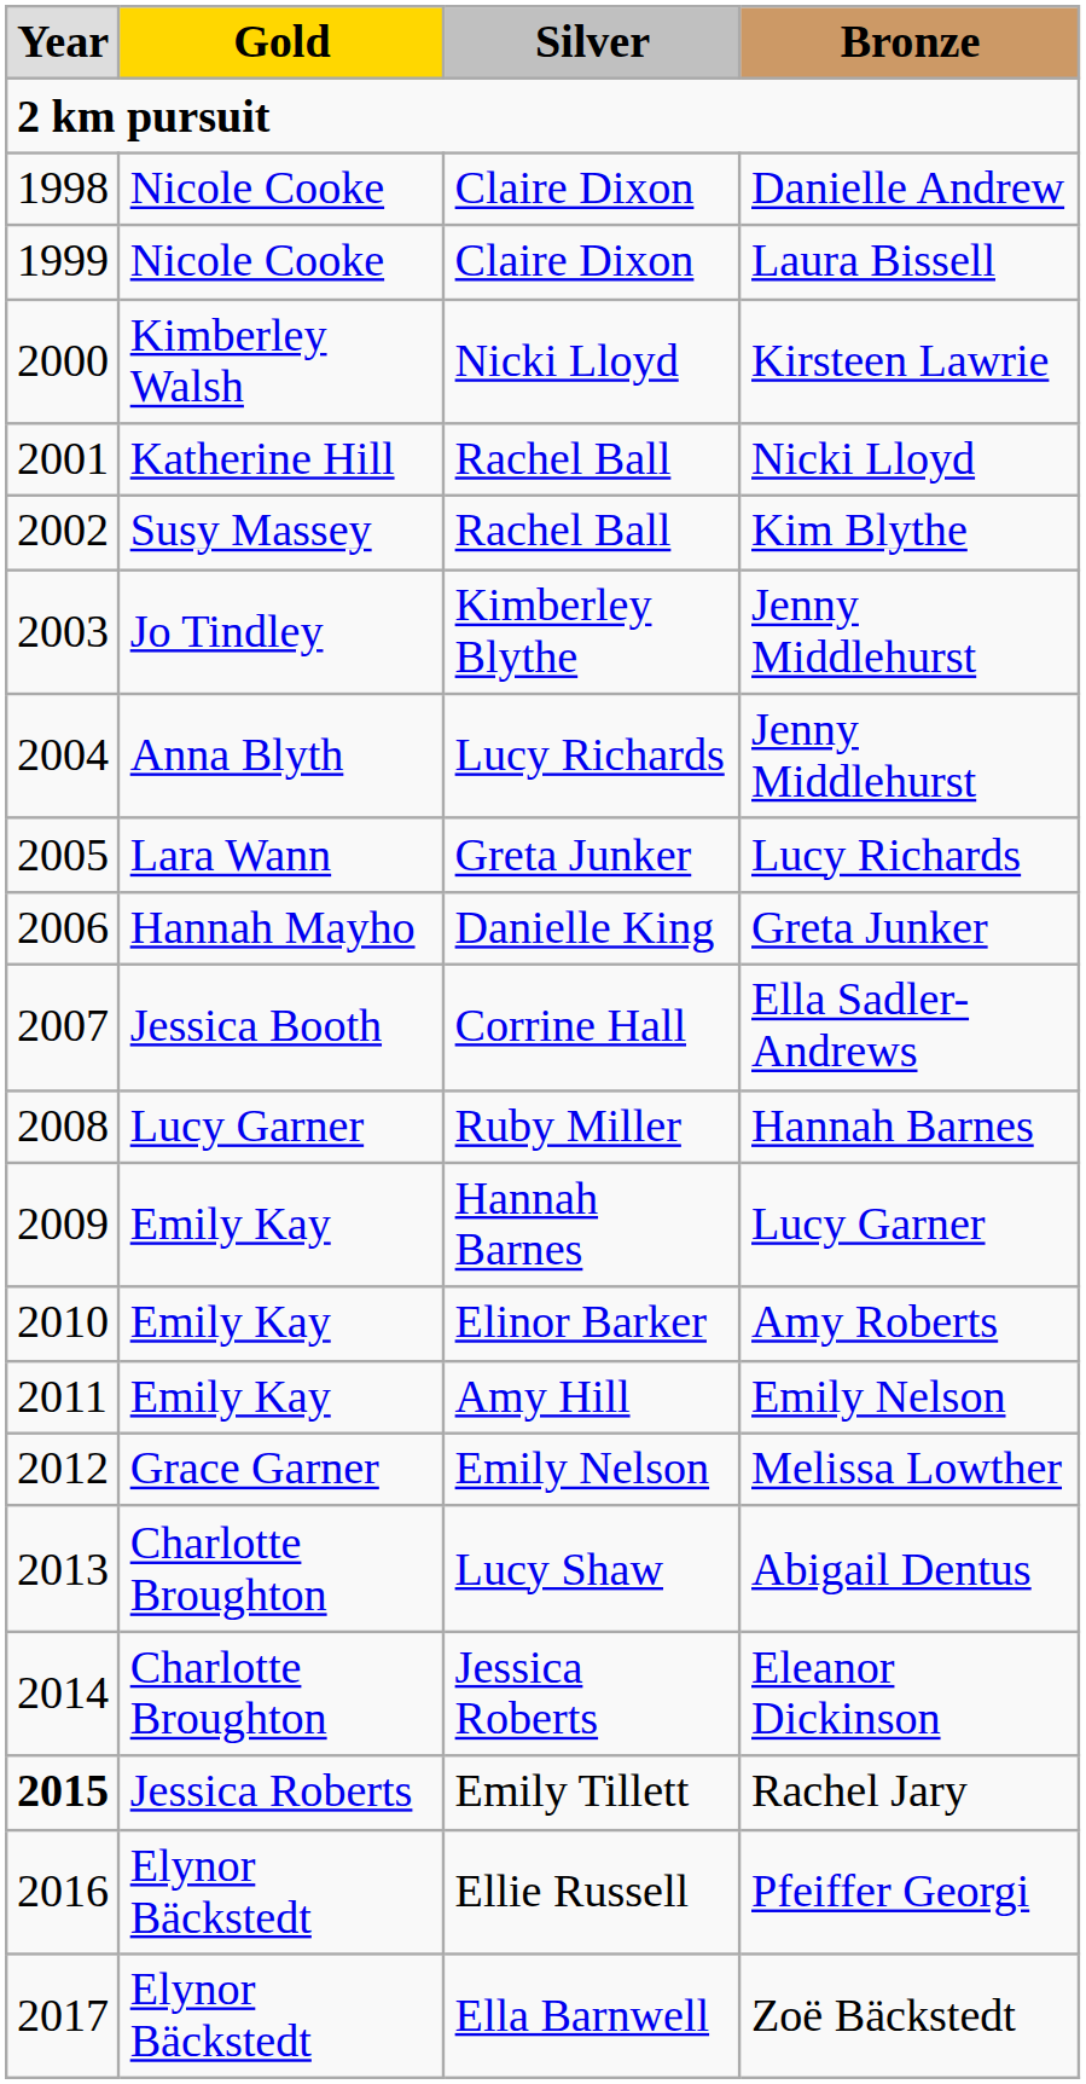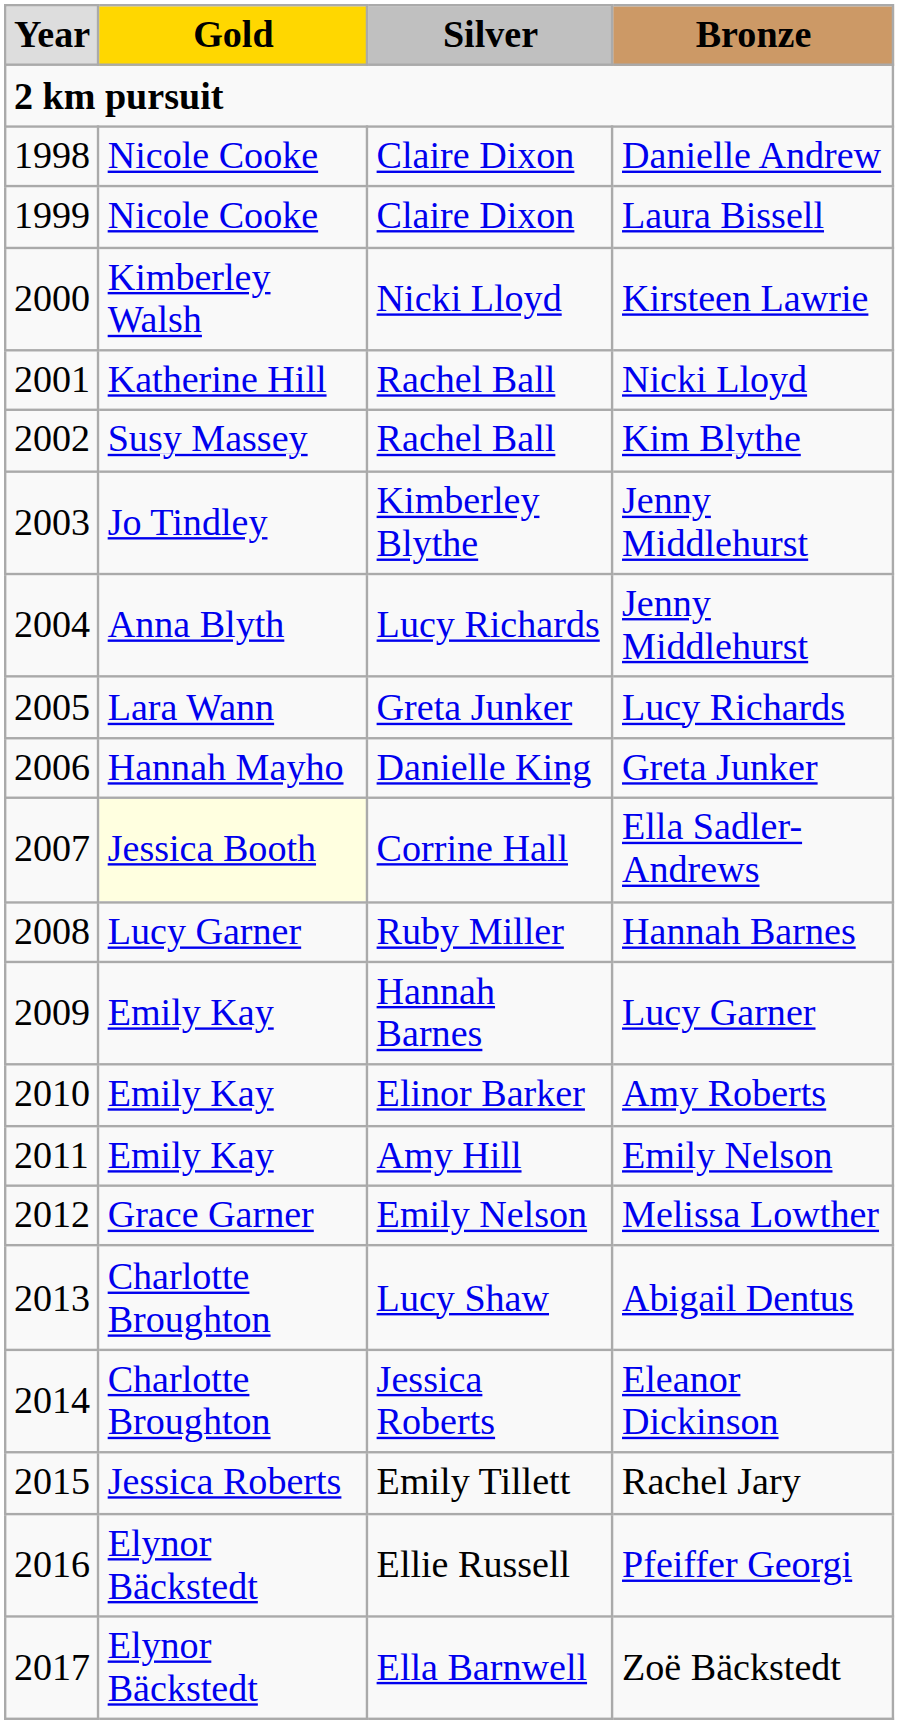Ella Sadler-Andrews | column 2: no background -> lightyellow background
Rachel Jary | column 1: bold -> normal
